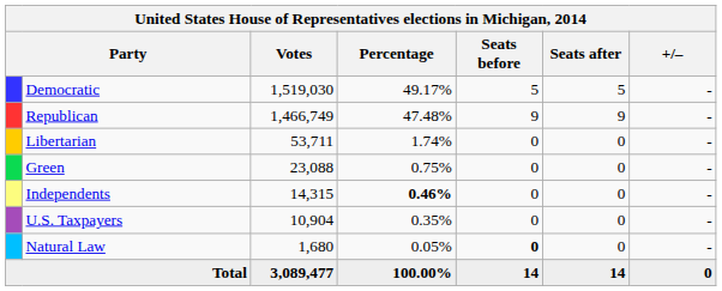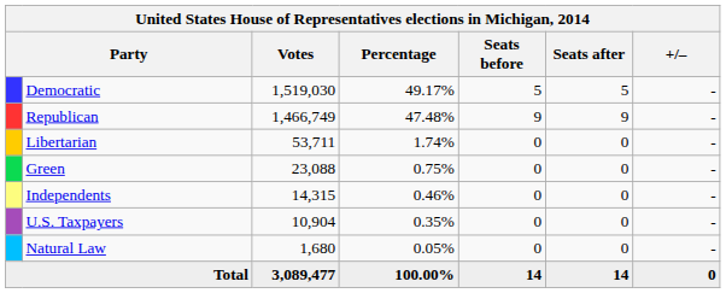Independents | Percentage: bold -> normal
Natural Law | Seats before: bold -> normal
